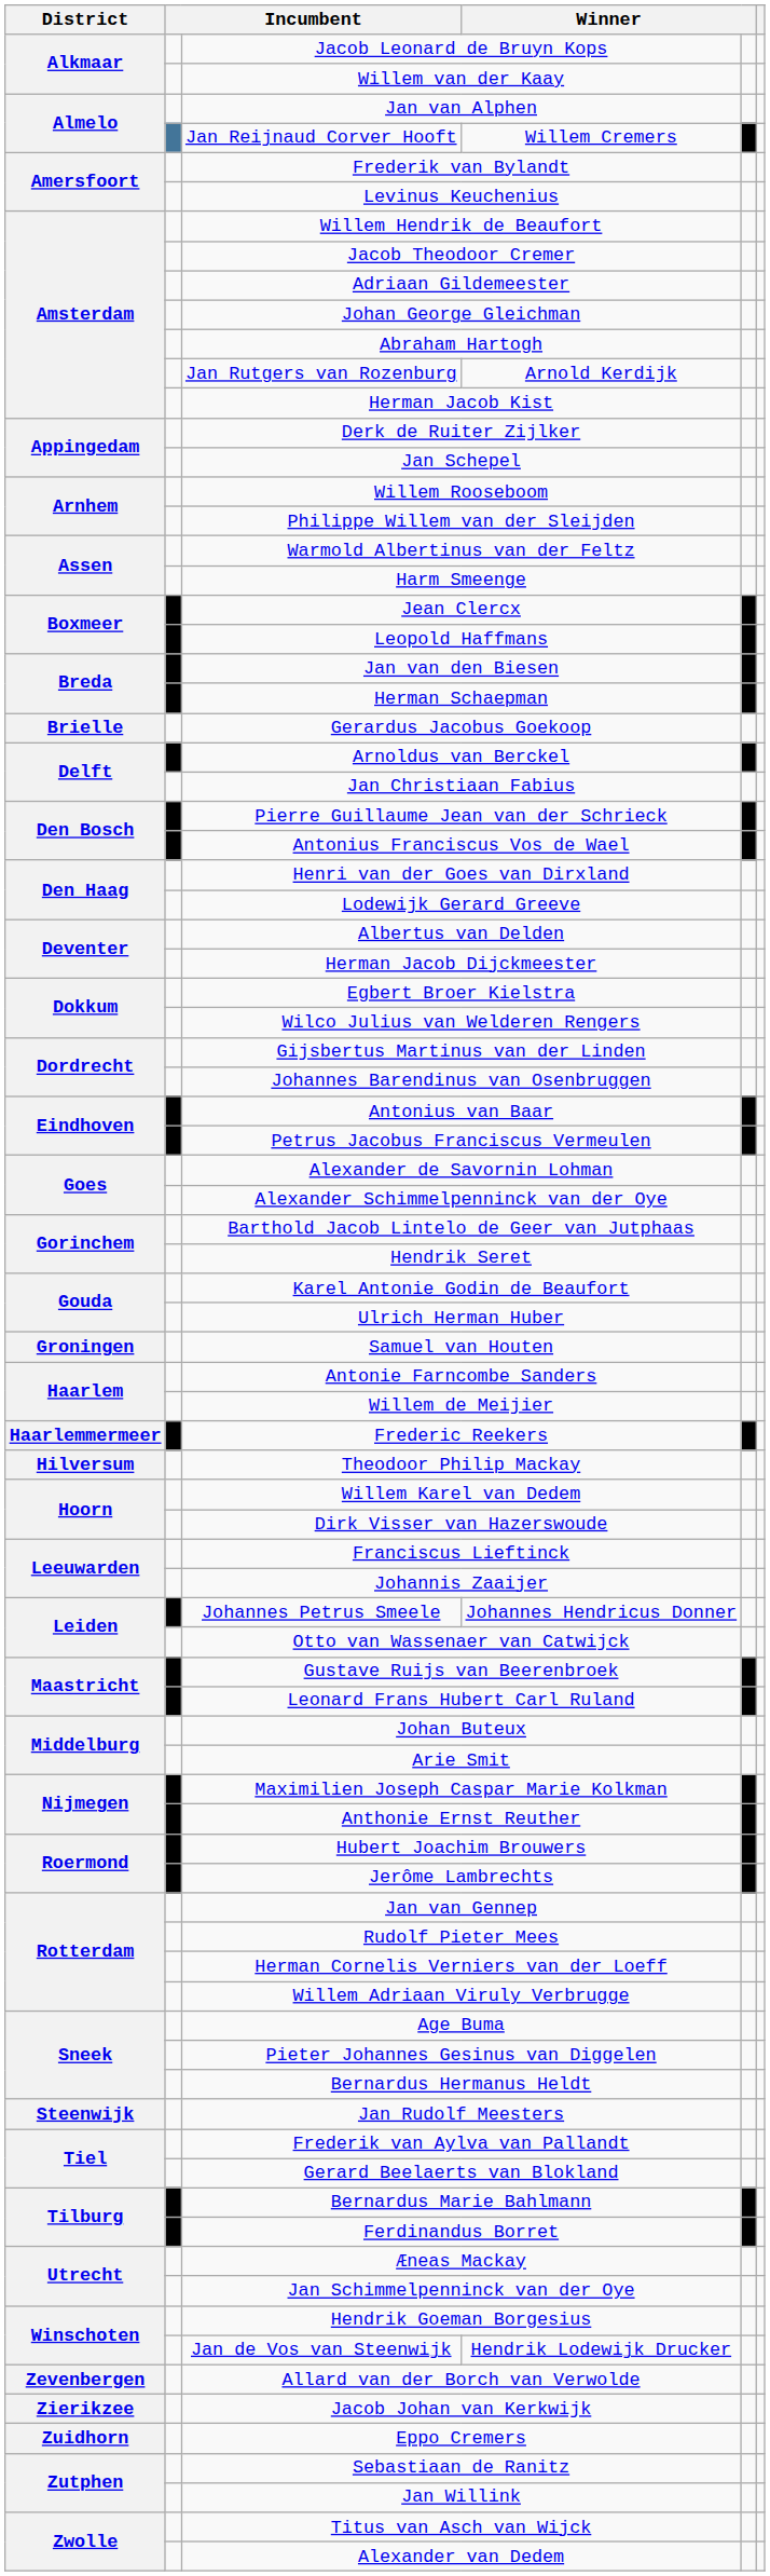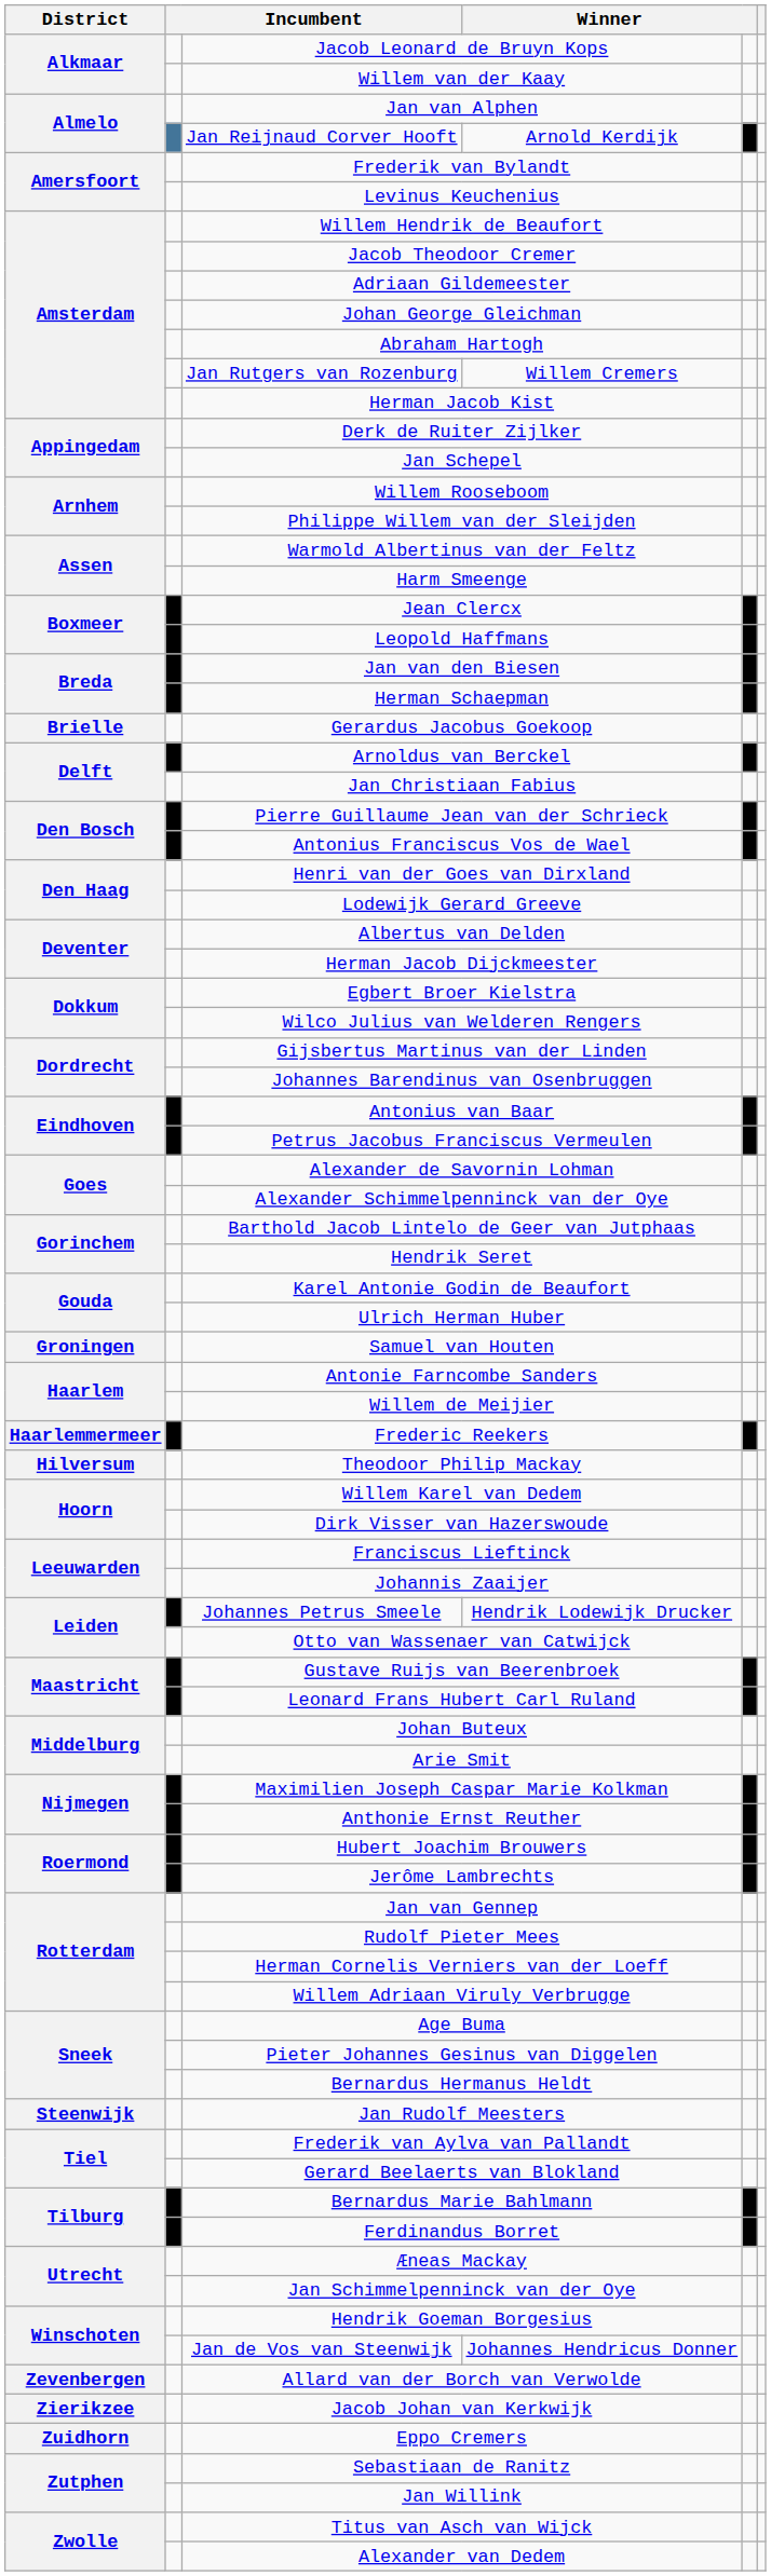Jan Reijnaud Corver Hooft | column 4: Willem Cremers -> Arnold Kerdijk
Jan Rutgers van Rozenburg | column 4: Arnold Kerdijk -> Willem Cremers
Johannes Petrus Smeele | column 4: Johannes Hendricus Donner -> Hendrik Lodewijk Drucker
Jan de Vos van Steenwijk | column 4: Hendrik Lodewijk Drucker -> Johannes Hendricus Donner
